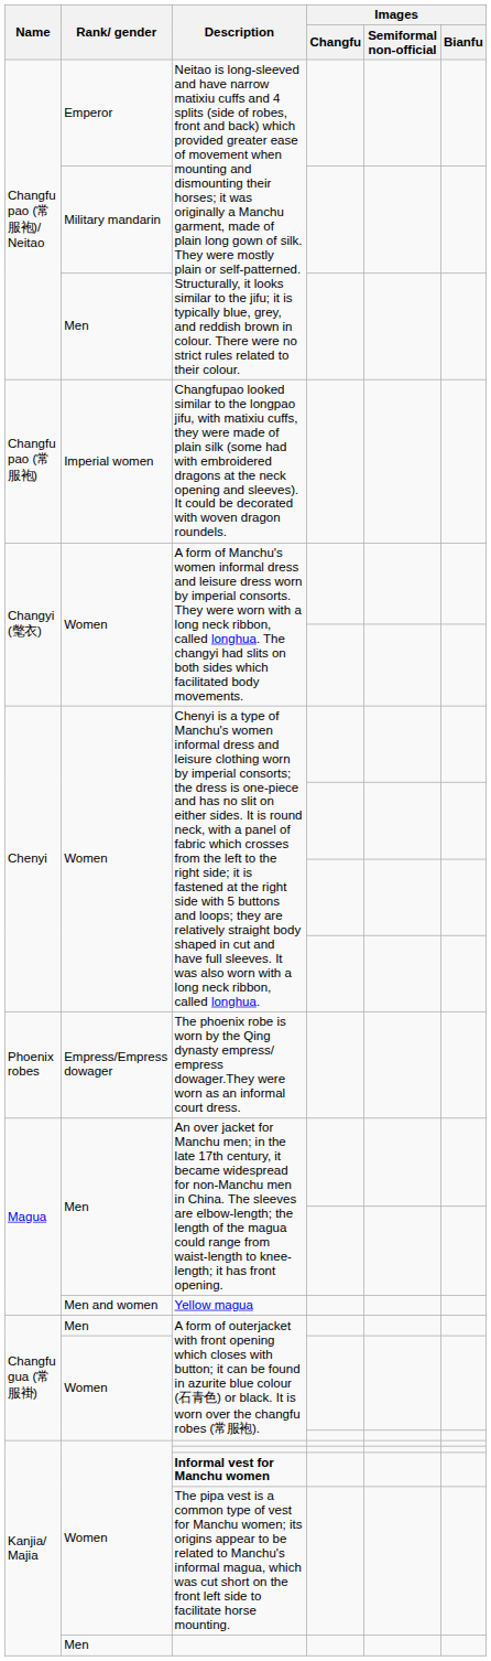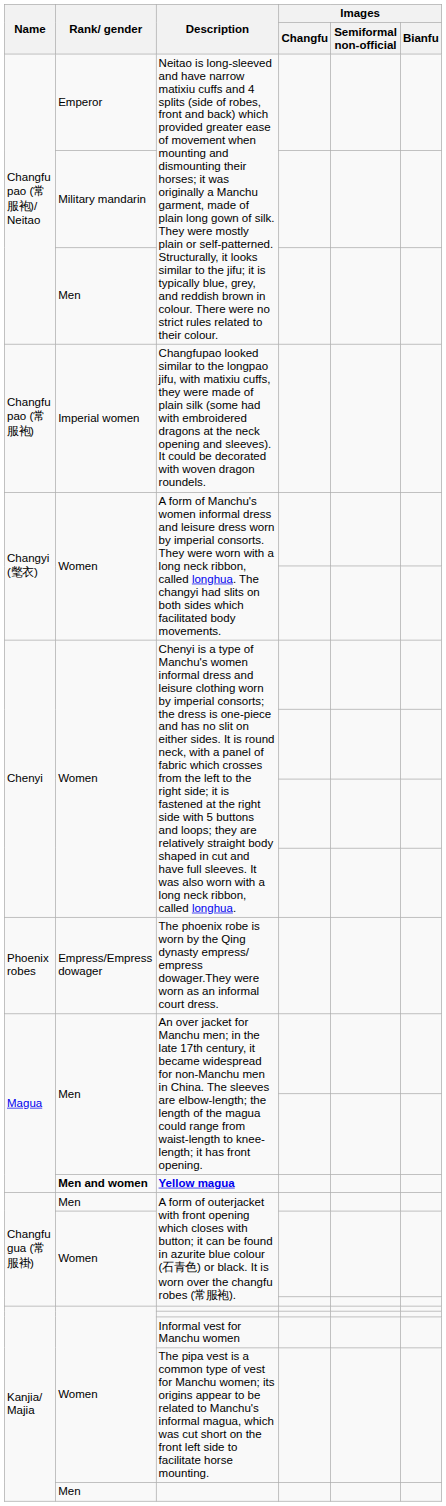Yellow magua | Rank/ gender: normal -> bold
Yellow magua | Description: normal -> bold
Informal vest for Manchu women | Description: bold -> normal
